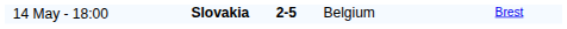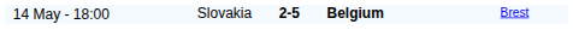Slovakia | column 2: bold -> normal
Slovakia | column 4: normal -> bold
